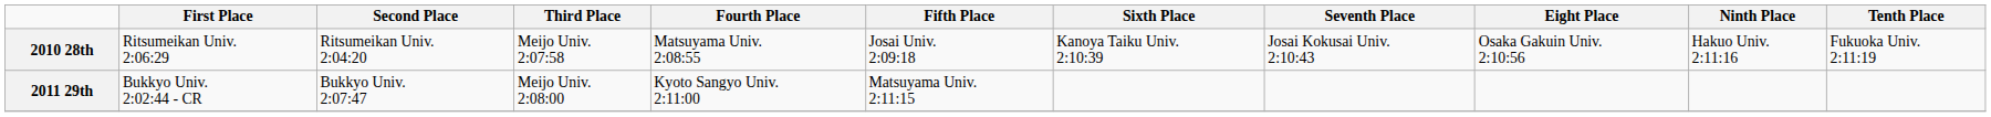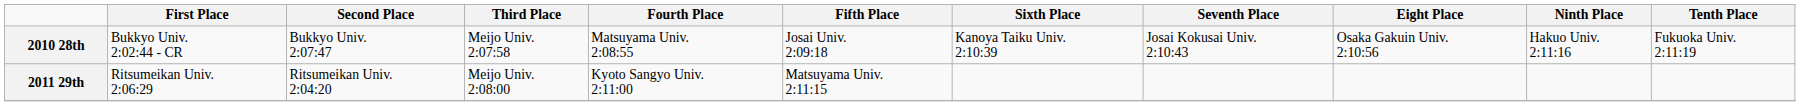2010 28th | First Place: Ritsumeikan Univ. 2:06:29 -> Bukkyo Univ. 2:02:44 - CR
2010 28th | Second Place: Ritsumeikan Univ. 2:04:20 -> Bukkyo Univ. 2:07:47
2011 29th | First Place: Bukkyo Univ. 2:02:44 - CR -> Ritsumeikan Univ. 2:06:29
2011 29th | Second Place: Bukkyo Univ. 2:07:47 -> Ritsumeikan Univ. 2:04:20
